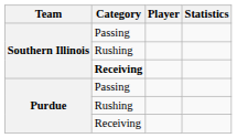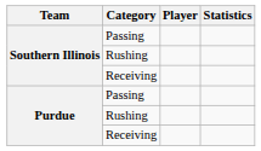Southern Illinois / Receiving | Category: bold -> normal
